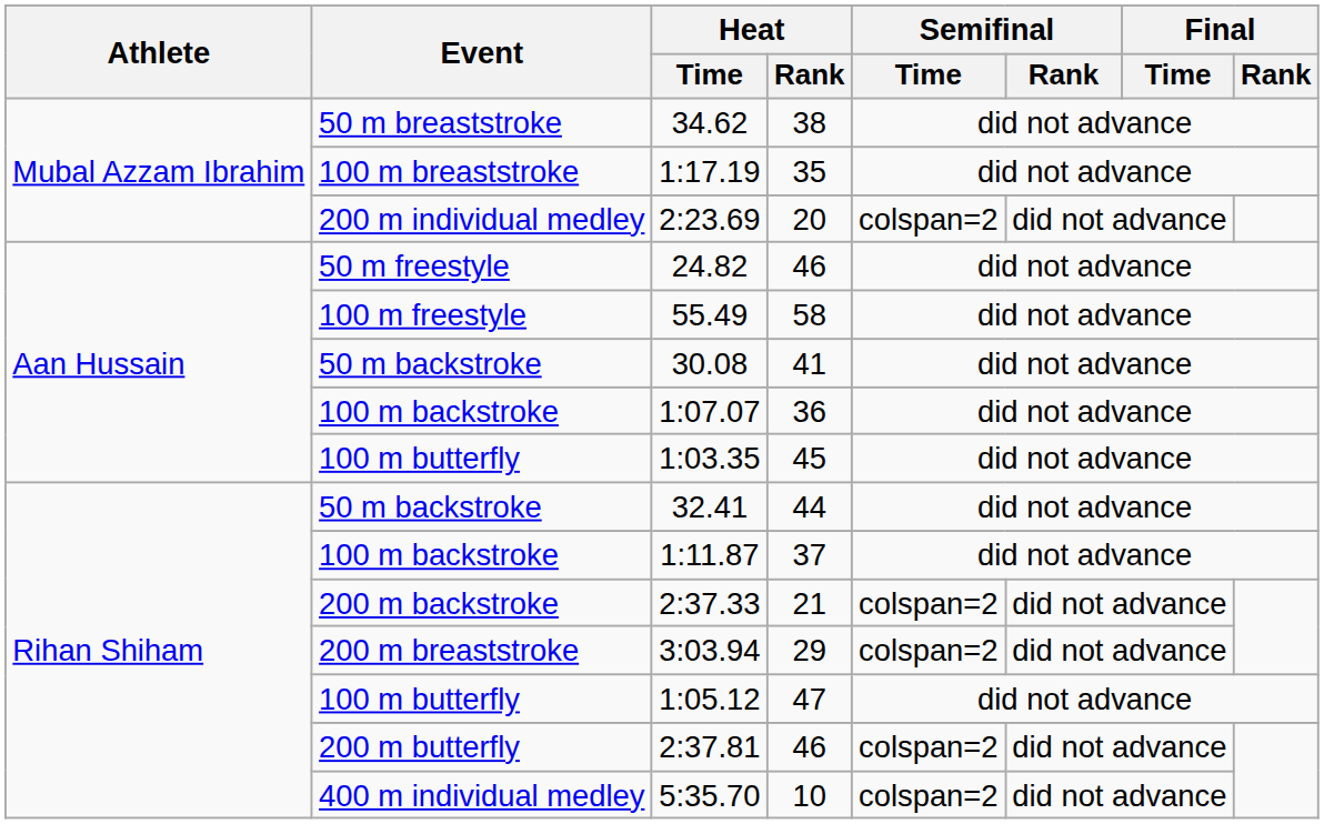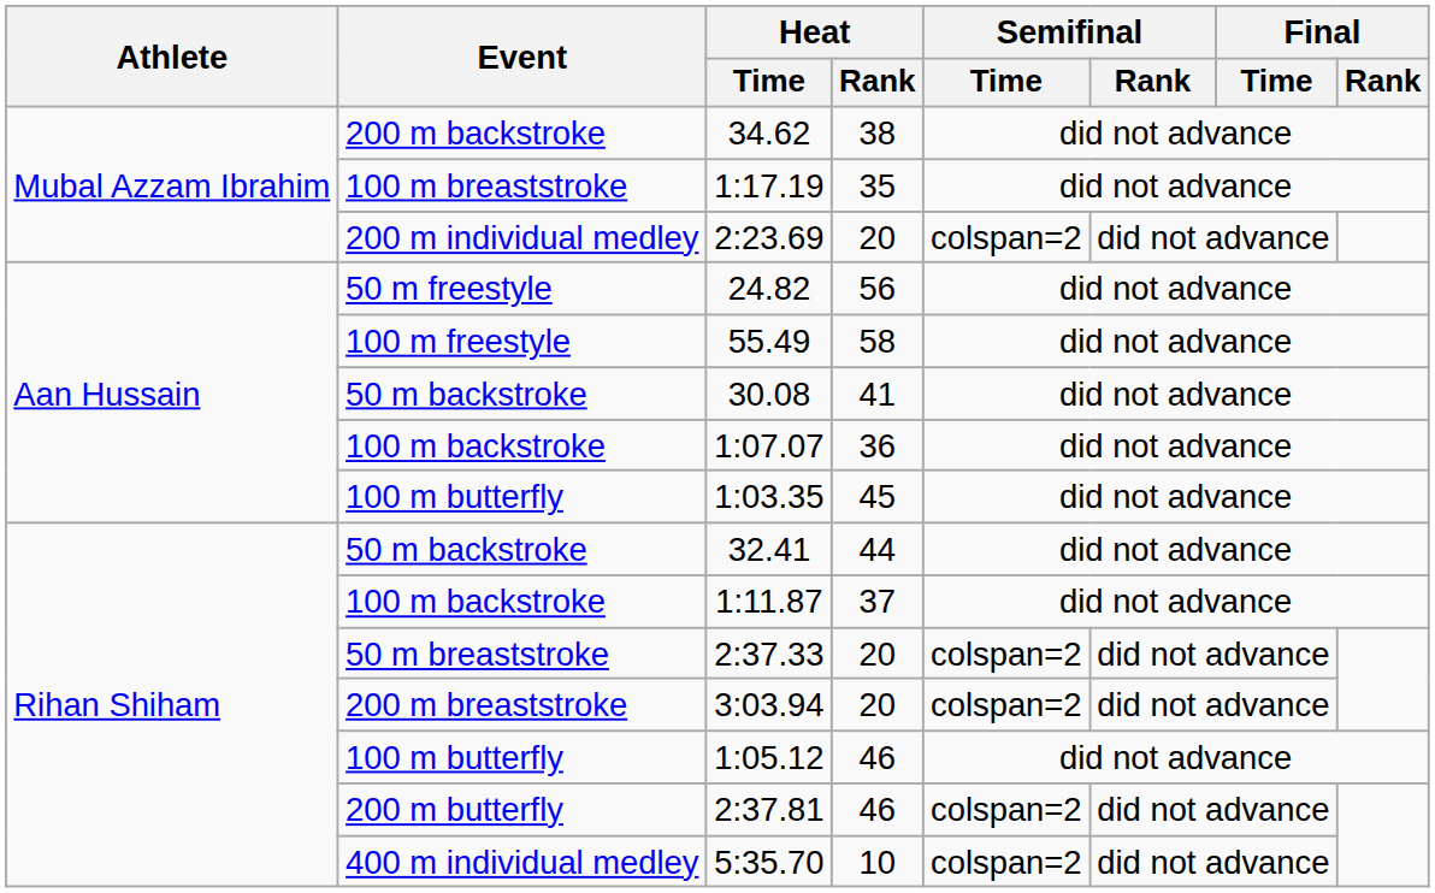34.62 | Event: 50 m breaststroke -> 200 m backstroke
24.82 | Heat / Rank: 46 -> 56
2:37.33 | Event: 200 m backstroke -> 50 m breaststroke
2:37.33 | Heat / Rank: 21 -> 20
3:03.94 | Heat / Rank: 29 -> 20
1:05.12 | Heat / Rank: 47 -> 46
